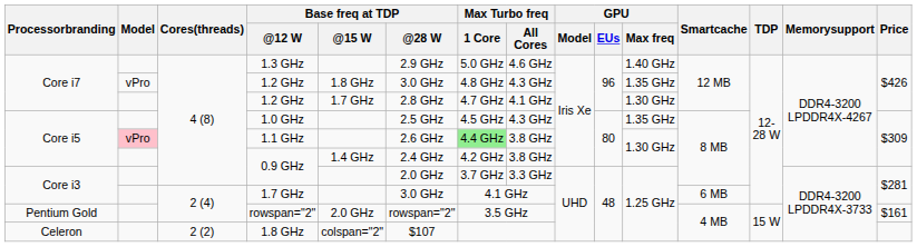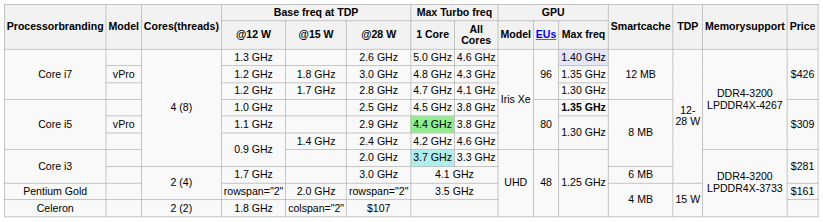1.3 GHz | Base freq at TDP / @28 W: 2.9 GHz -> 2.6 GHz
1.3 GHz | GPU / Max freq: no background -> lavender background
1.0 GHz | Max Turbo freq / All Cores: 4.3 GHz -> 3.8 GHz
1.0 GHz | GPU / Max freq: normal -> bold
1.1 GHz | Model: pink background -> no background
1.1 GHz | Base freq at TDP / @28 W: 2.6 GHz -> 2.9 GHz
Core i5 / 0.9 GHz | Max Turbo freq / All Cores: 3.8 GHz -> 4.6 GHz
Core i3 / 0.9 GHz | Max Turbo freq / 1 Core: no background -> paleturquoise background
